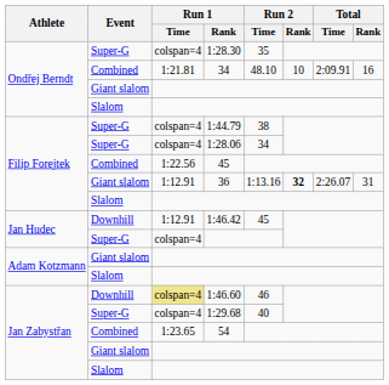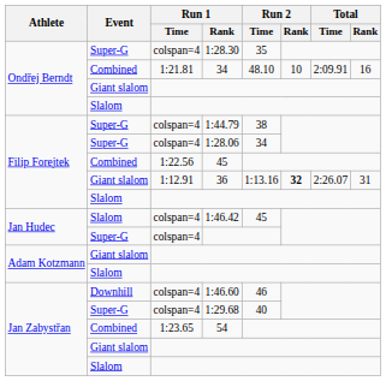1:46.42 | Event: Downhill -> Slalom
1:46.42 | Run 1 / Time: 1:12.91 -> colspan=4
1:46.60 | Run 1 / Time: khaki background -> no background
